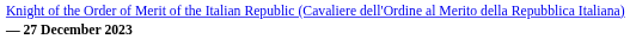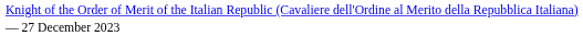— 27 December 2023 | column 1: bold -> normal
